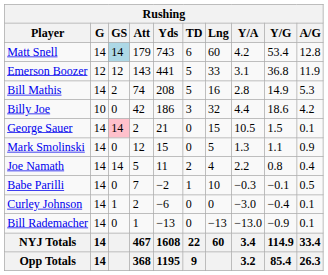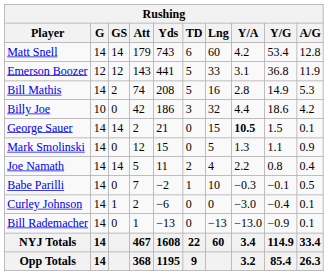Matt Snell | GS: lightblue background -> no background
George Sauer | GS: pink background -> no background
George Sauer | Y/A: normal -> bold
